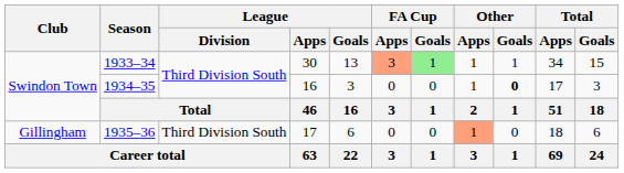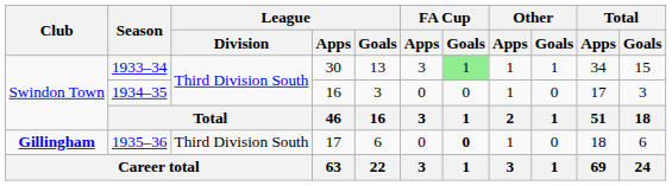1933–34 | FA Cup / Apps: lightsalmon background -> no background
1934–35 | Other / Goals: bold -> normal
1935–36 | Club: normal -> bold
1935–36 | FA Cup / Goals: normal -> bold
1935–36 | Other / Apps: lightsalmon background -> no background
